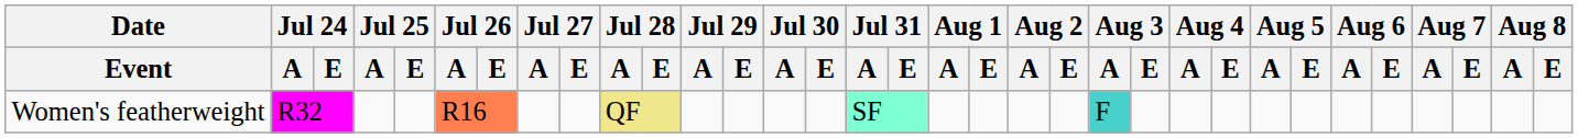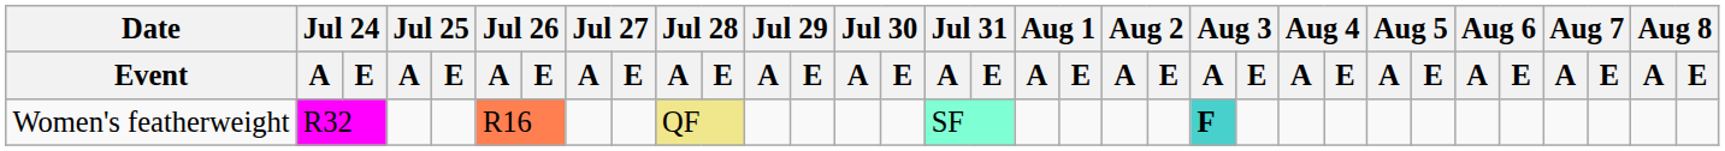Women's featherweight | Aug 3 / A: normal -> bold
